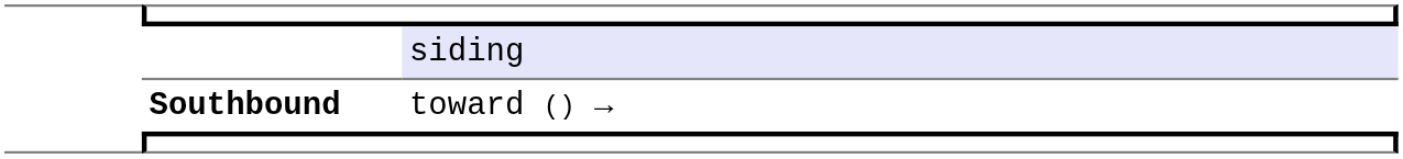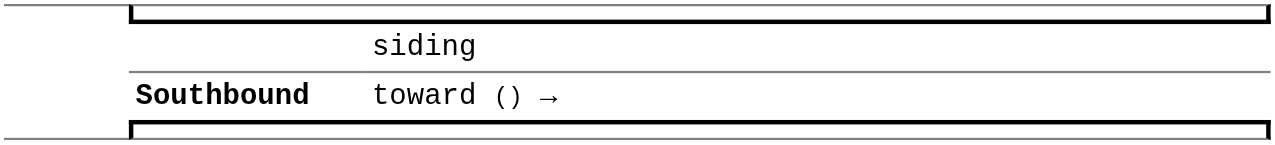siding | column 2: lavender background -> no background
